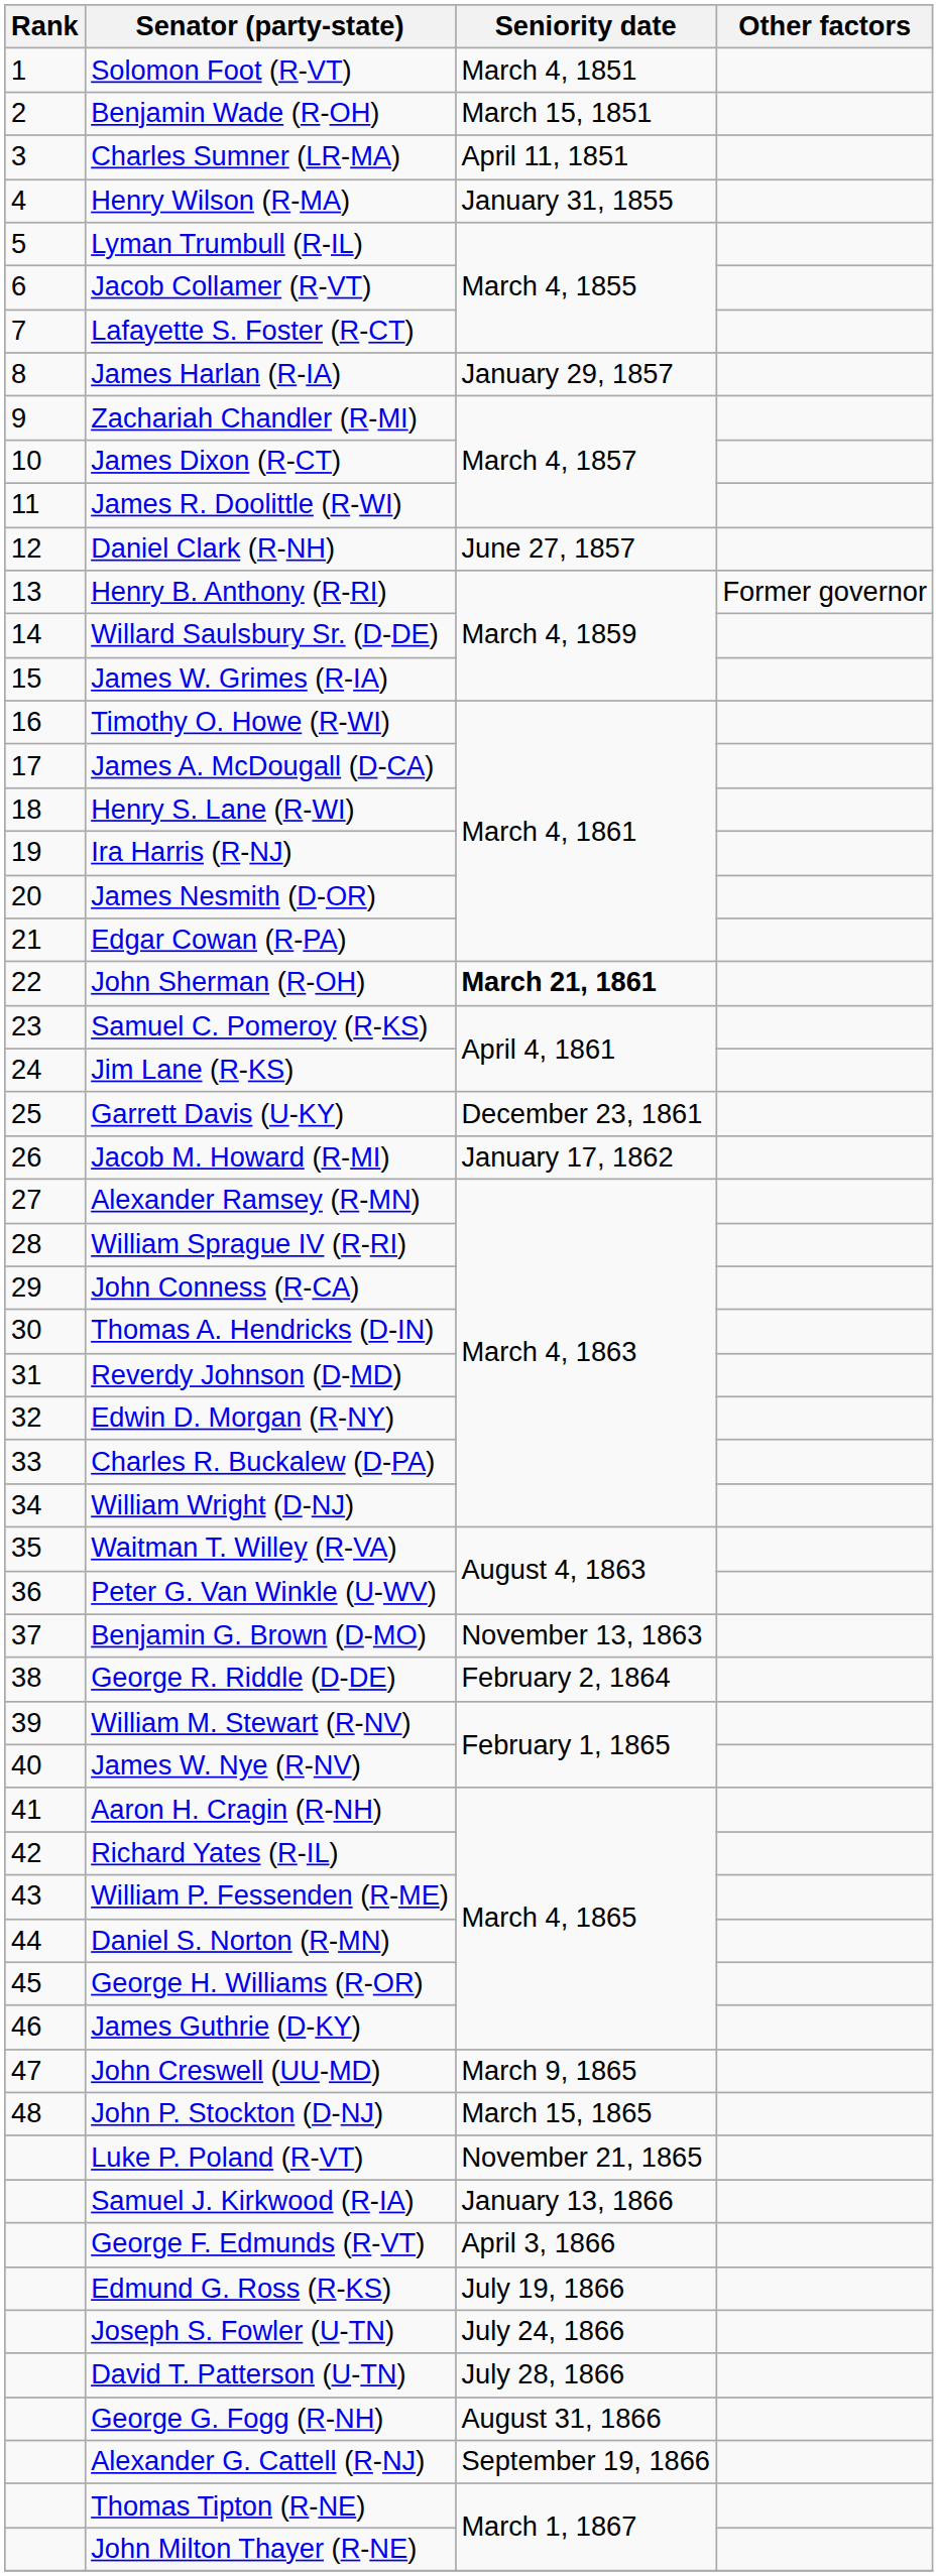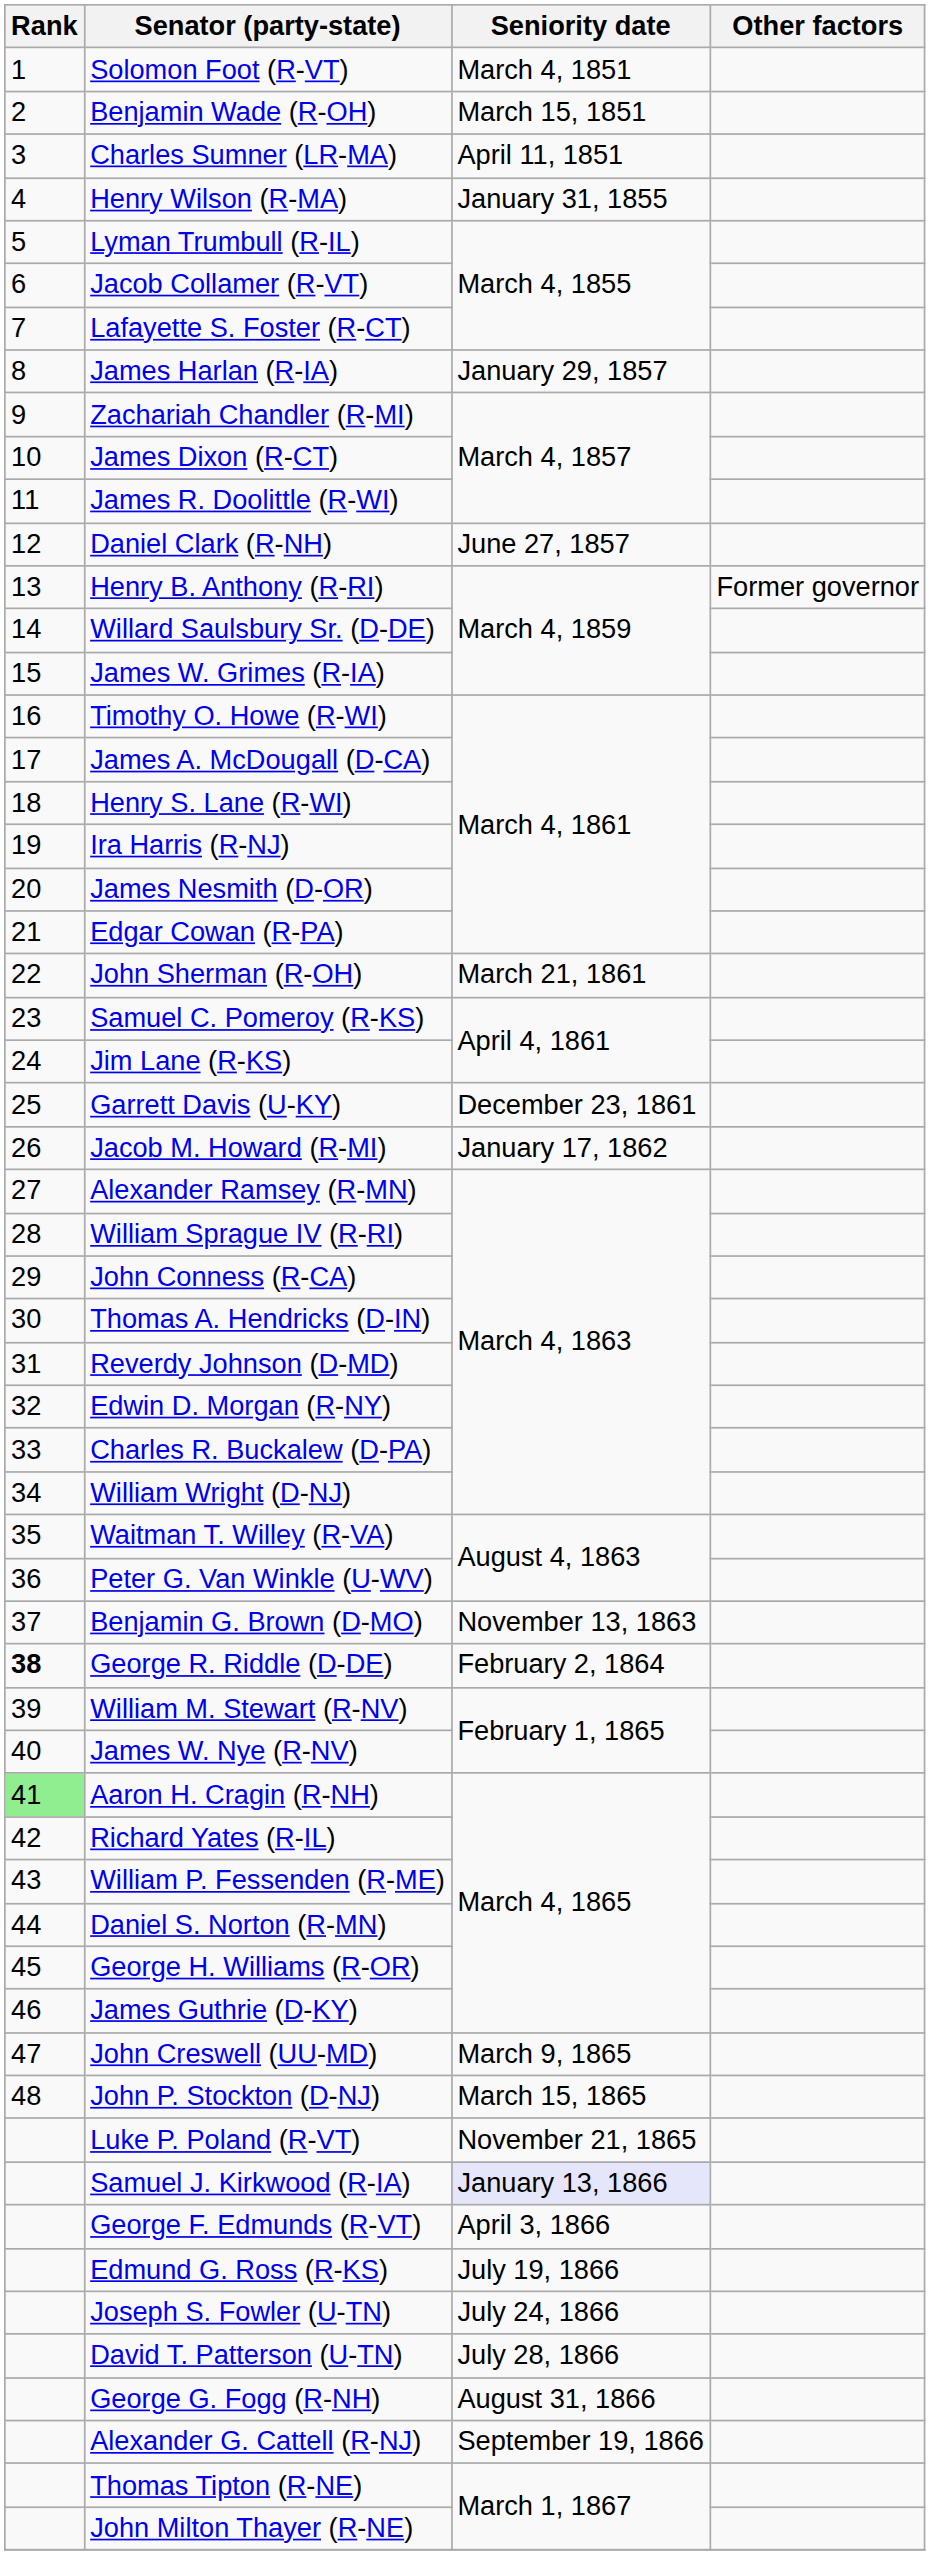John Sherman (R-OH) | Seniority date: bold -> normal
George R. Riddle (D-DE) | Rank: normal -> bold
Aaron H. Cragin (R-NH) | Rank: no background -> lightgreen background
Samuel J. Kirkwood (R-IA) | Seniority date: no background -> lavender background
